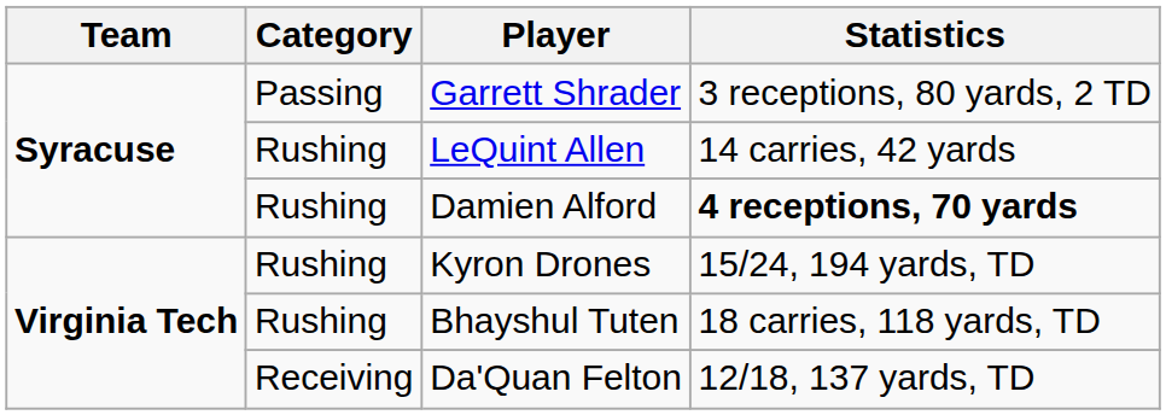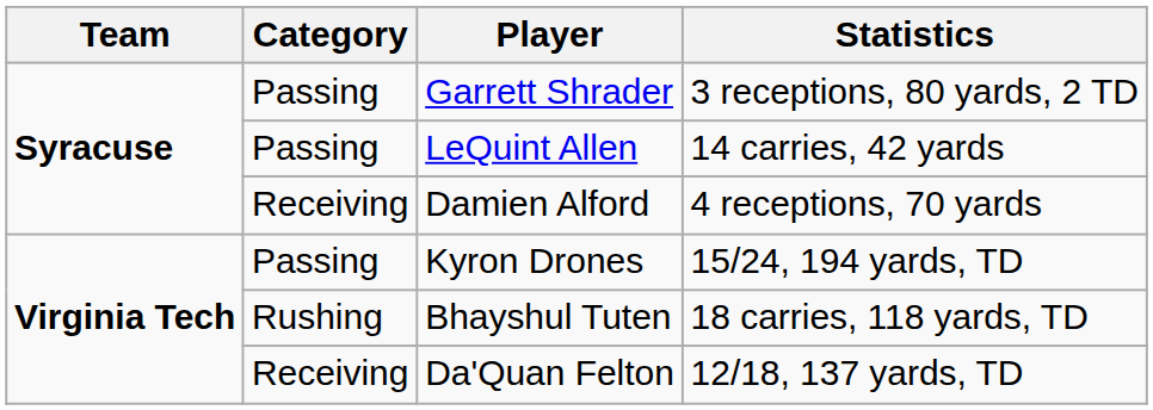LeQuint Allen | Category: Rushing -> Passing
Damien Alford | Category: Rushing -> Receiving
Damien Alford | Statistics: bold -> normal
Kyron Drones | Category: Rushing -> Passing
